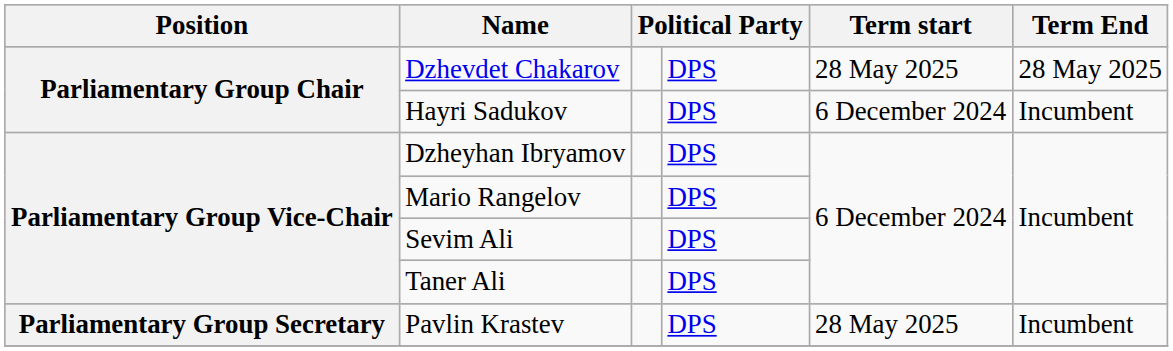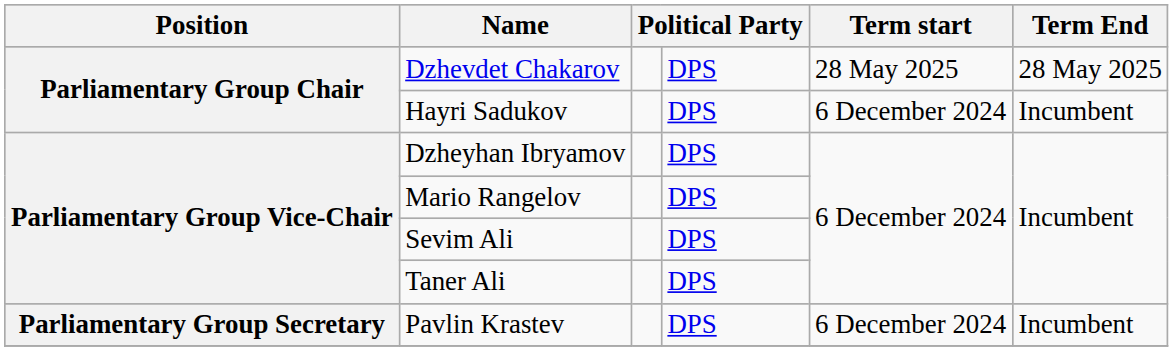Pavlin Krastev | Term start: 28 May 2025 -> 6 December 2024
